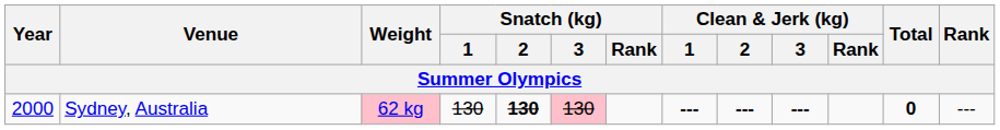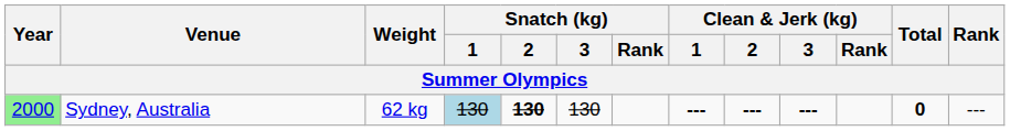Sydney, Australia | Year: no background -> lightgreen background
Sydney, Australia | Weight: pink background -> no background
Sydney, Australia | Snatch (kg) / 1: no background -> lightblue background
Sydney, Australia | Snatch (kg) / 3: pink background -> no background
